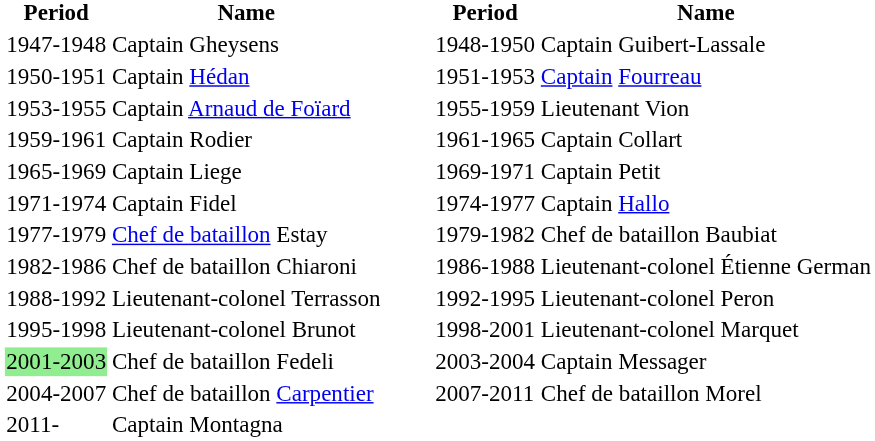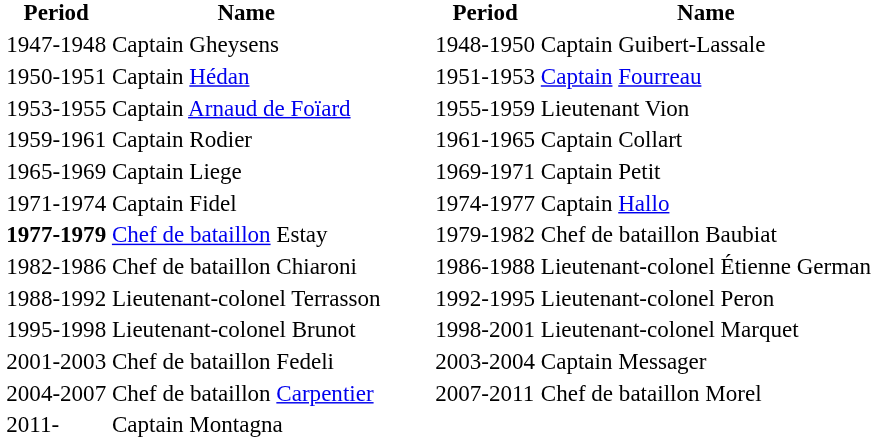Chef de bataillon Estay | column 1: normal -> bold
Chef de bataillon Fedeli | column 1: lightgreen background -> no background
